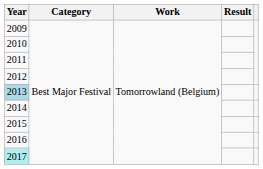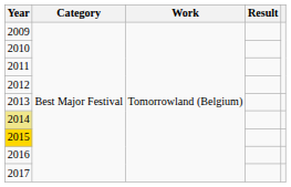2013 | Year: lightblue background -> no background
2014 | Year: no background -> khaki background
2015 | Year: no background -> gold background
2017 | Year: paleturquoise background -> no background
